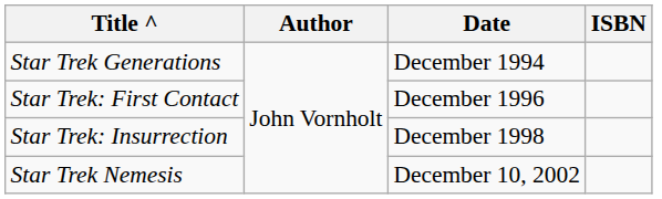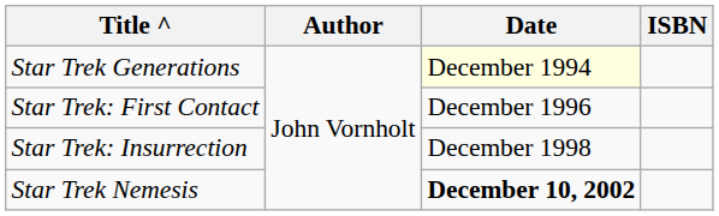Star Trek Generations | Date: no background -> lightyellow background
Star Trek Nemesis | Date: normal -> bold
